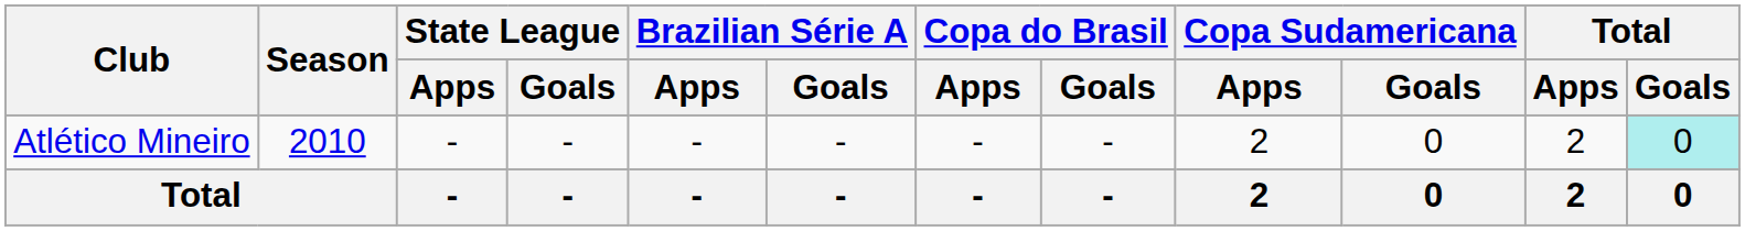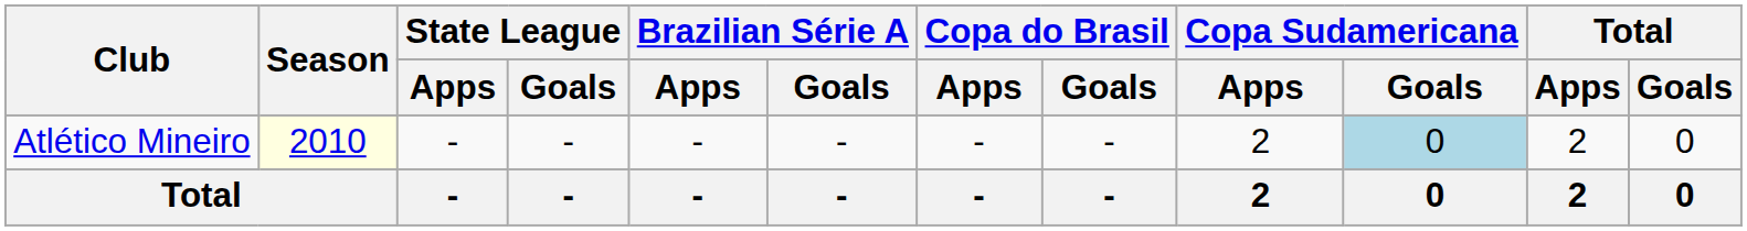Atlético Mineiro | Season: no background -> lightyellow background
Atlético Mineiro | Copa Sudamericana / Goals: no background -> lightblue background
Atlético Mineiro | Total / Goals: paleturquoise background -> no background
